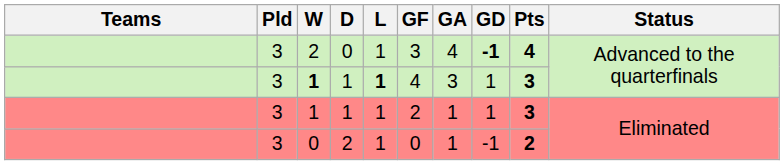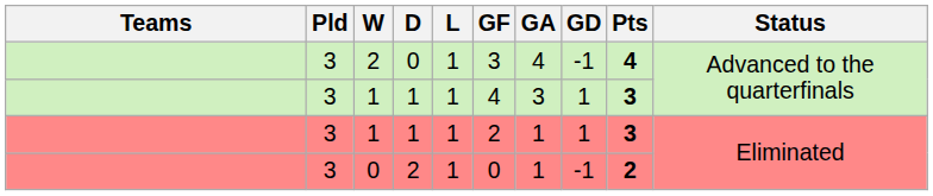row 2 | GD: bold -> normal
row 3 | W: bold -> normal
row 3 | L: bold -> normal
